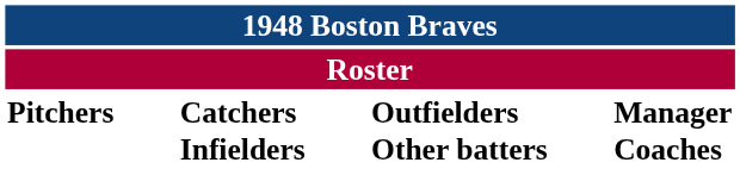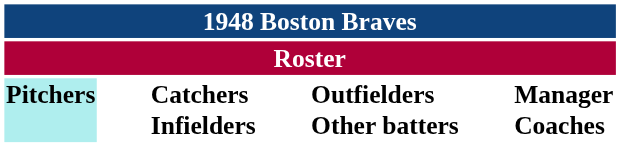Pitchers | column 1: no background -> paleturquoise background
